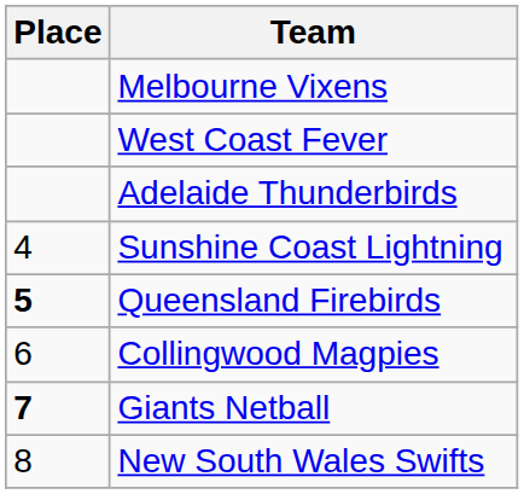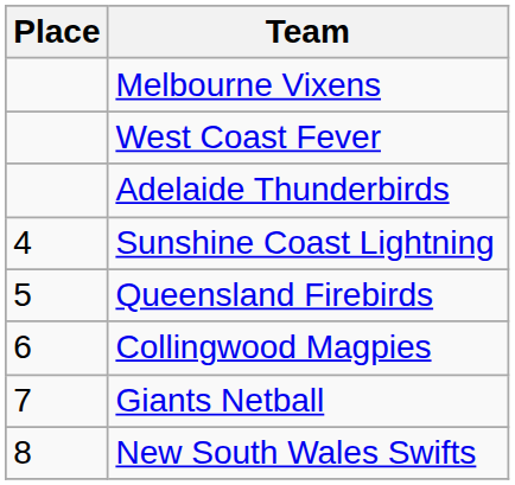Queensland Firebirds | Place: bold -> normal
Giants Netball | Place: bold -> normal
